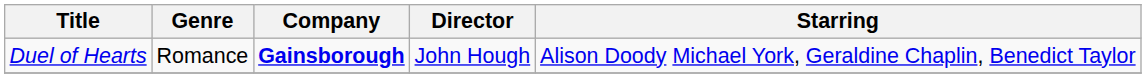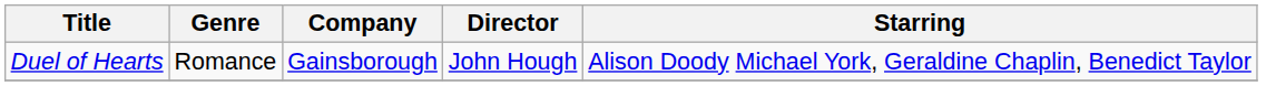Duel of Hearts | Company: bold -> normal
